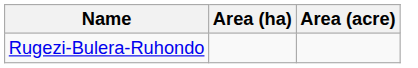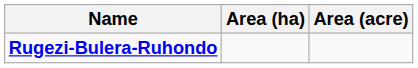Rugezi-Bulera-Ruhondo | Name: normal -> bold
